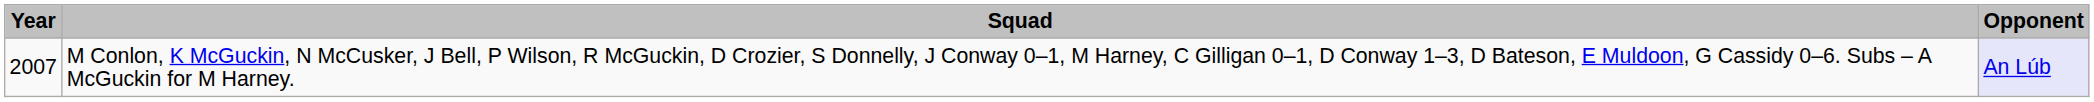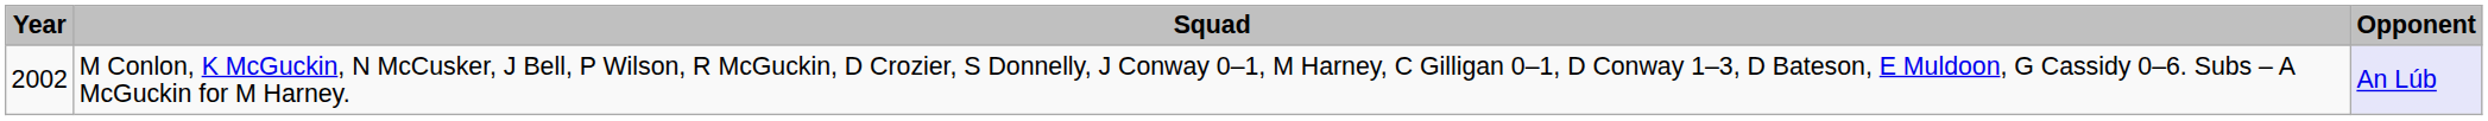row 2 | Year: 2007 -> 2002
